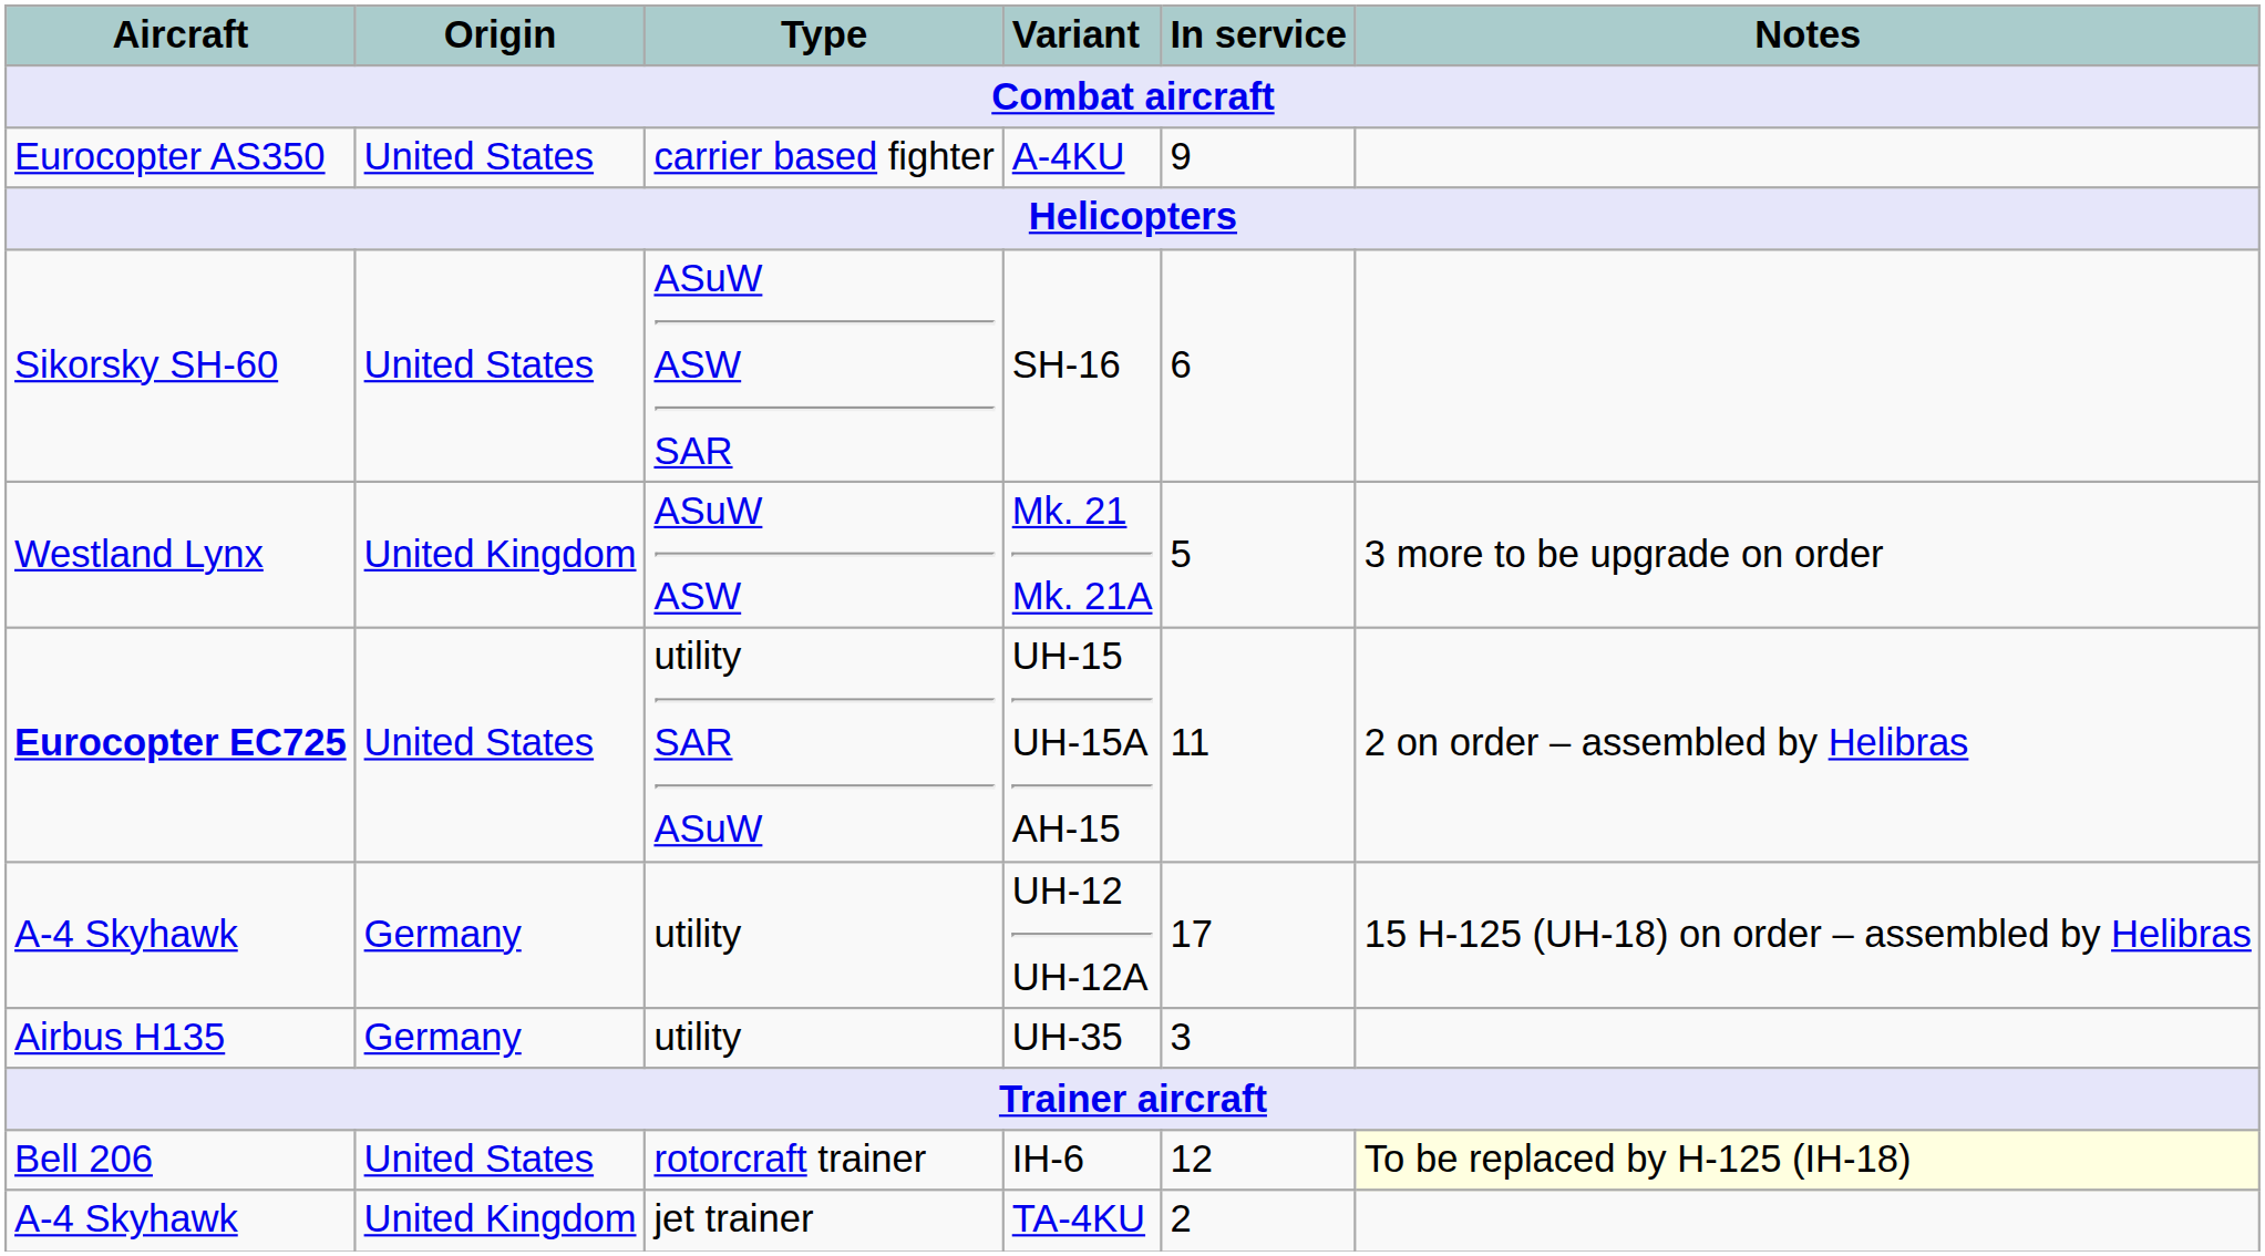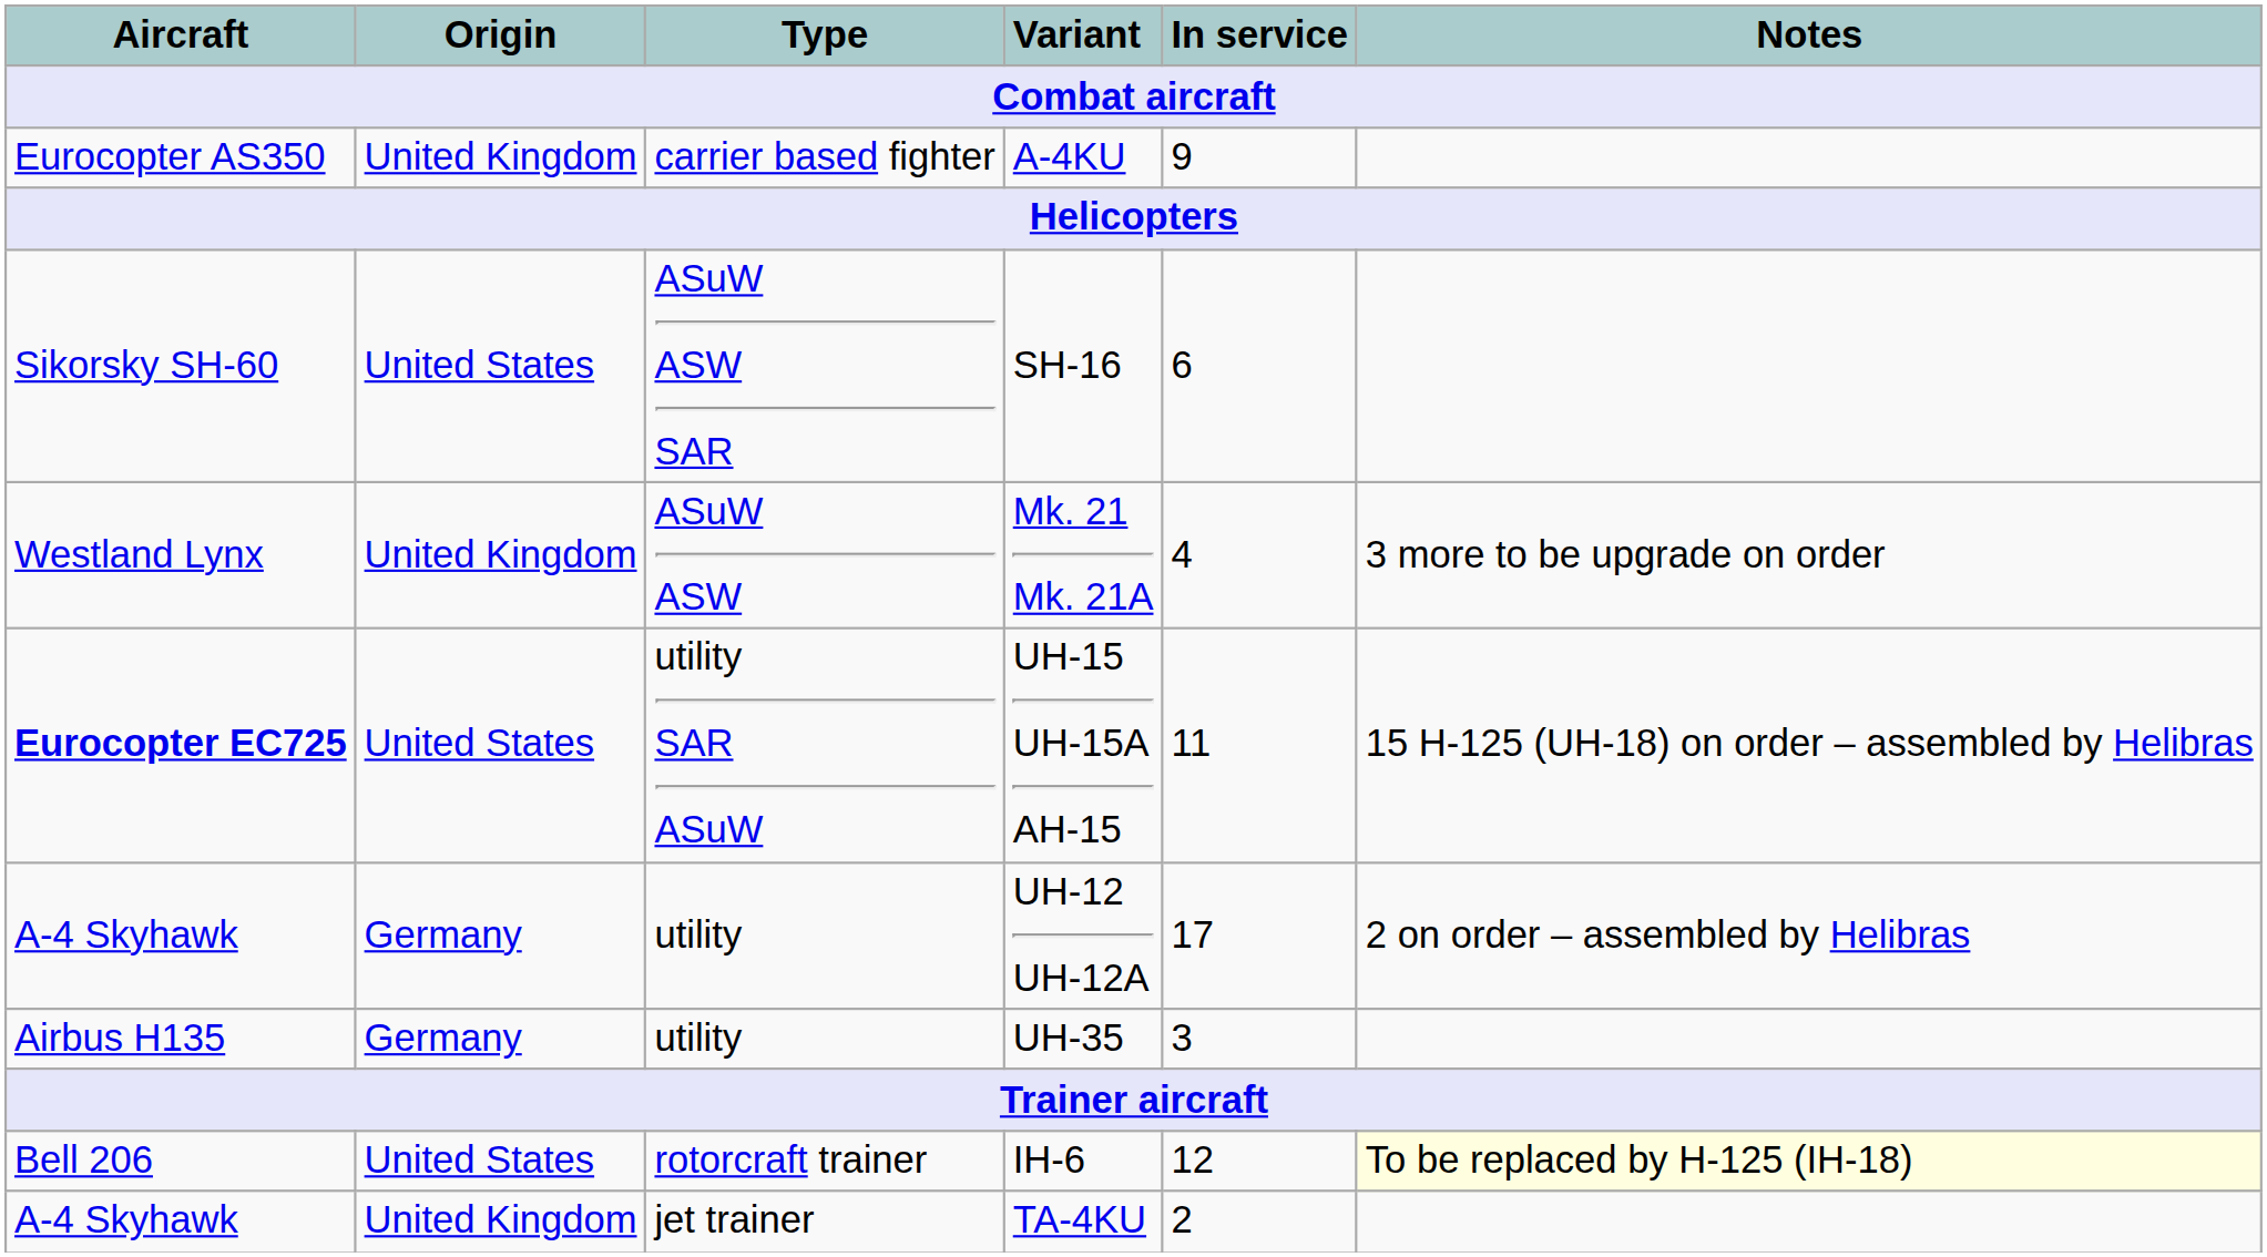A-4KU | Origin: United States -> United Kingdom
Mk. 21 Mk. 21A | In service: 5 -> 4
UH-15 UH-15A AH-15 | Notes: 2 on order – assembled by Helibras -> 15 H-125 (UH-18) on order – assembled by Helibras
UH-12 UH-12A | Notes: 15 H-125 (UH-18) on order – assembled by Helibras -> 2 on order – assembled by Helibras
